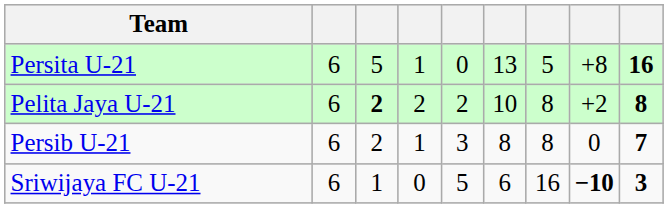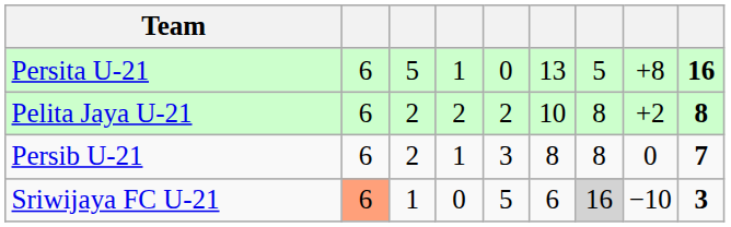Pelita Jaya U-21 | column 3: bold -> normal
Sriwijaya FC U-21 | column 2: no background -> lightsalmon background
Sriwijaya FC U-21 | column 7: no background -> lightgrey background
Sriwijaya FC U-21 | column 8: bold -> normal
